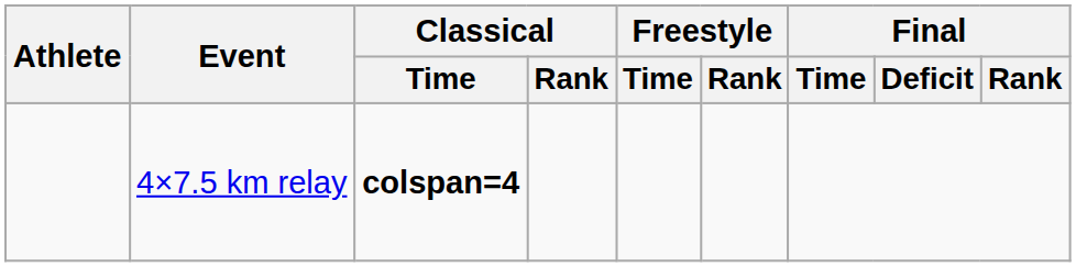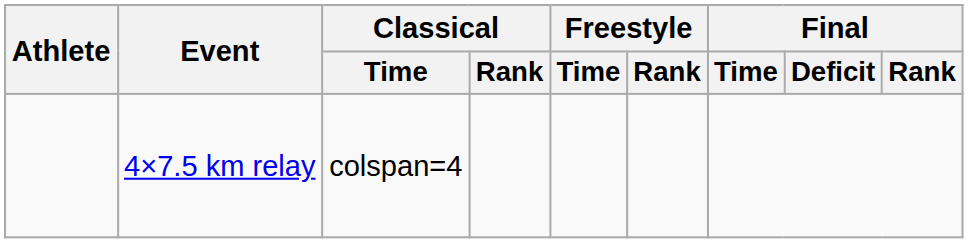4×7.5 km relay | Classical / Time: bold -> normal
